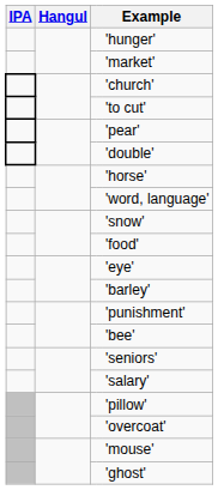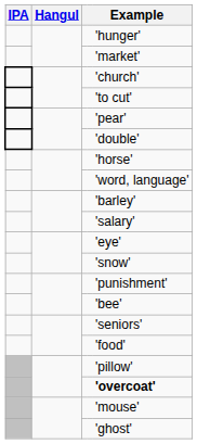row 10 | column 5: 'snow' -> 'barley'
row 11 | column 5: 'food' -> 'salary'
row 13 | column 5: 'barley' -> 'snow'
row 17 | column 5: 'salary' -> 'food'
row 19 | column 5: normal -> bold
